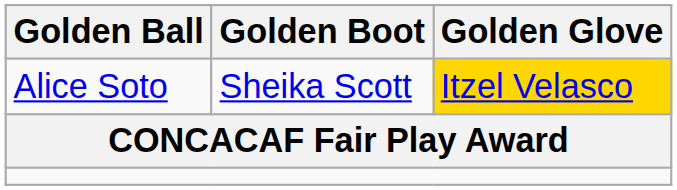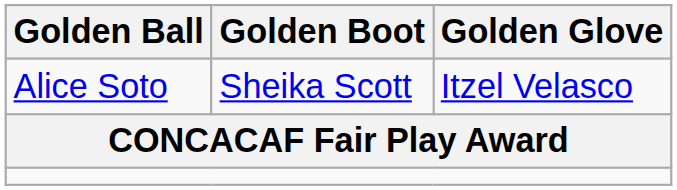Alice Soto | Golden Glove: gold background -> no background
